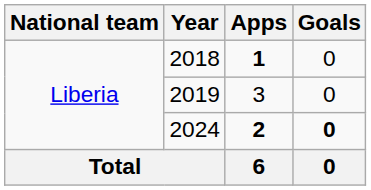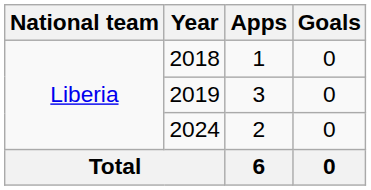2018 | Apps: bold -> normal
2024 | Apps: bold -> normal
2024 | Goals: bold -> normal
